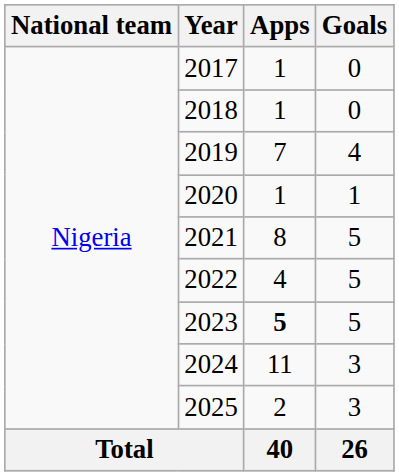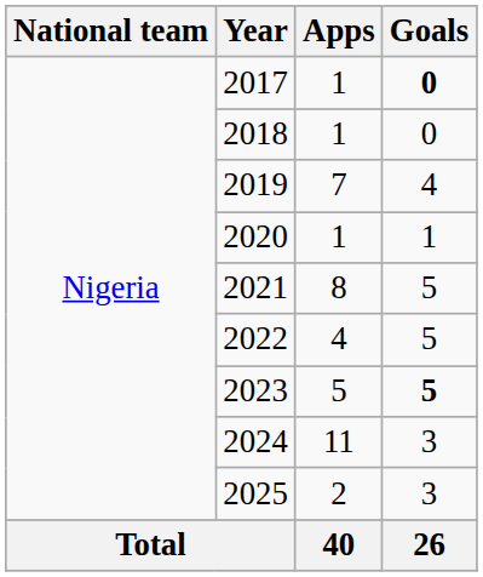2017 | Goals: normal -> bold
2023 | Apps: bold -> normal
2023 | Goals: normal -> bold
